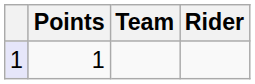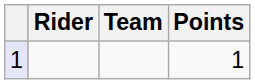columns swapped: Rider <-> Points
